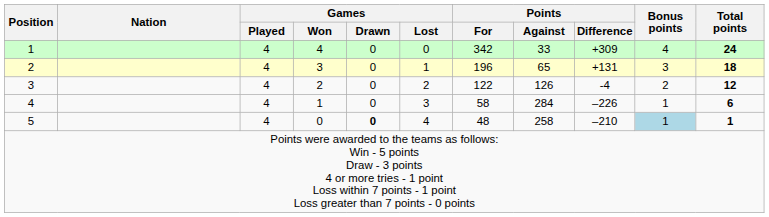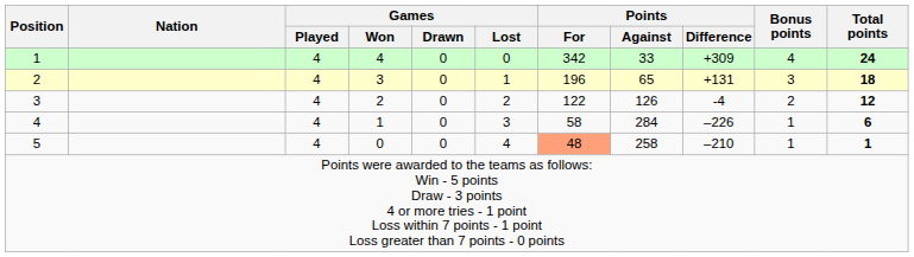5 | Games / Drawn: bold -> normal
5 | Points / For: no background -> lightsalmon background
5 | Bonus points: lightblue background -> no background
